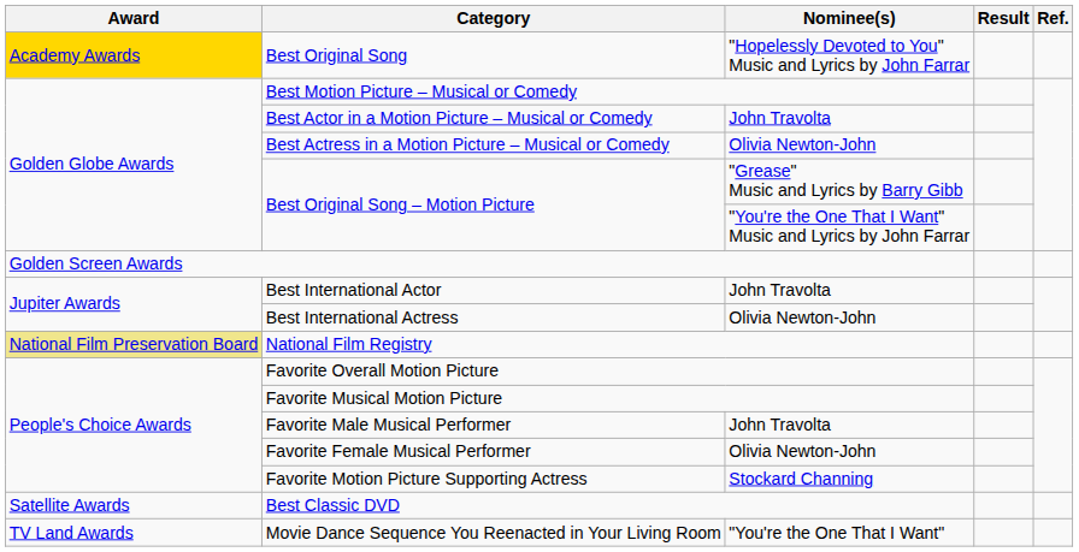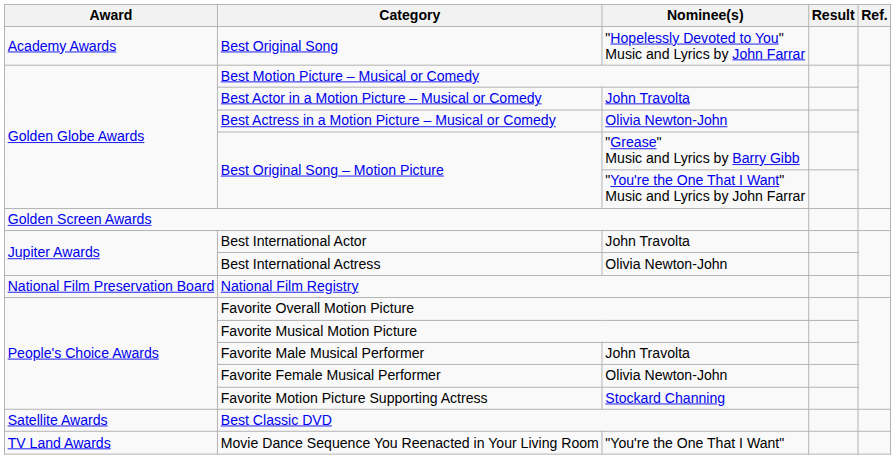Best Original Song | Award: gold background -> no background
National Film Registry | Award: khaki background -> no background
